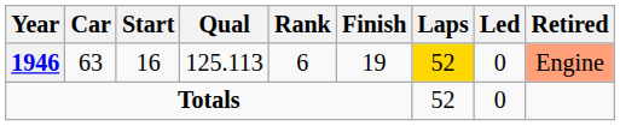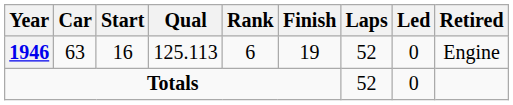1946 | Laps: gold background -> no background
1946 | Retired: lightsalmon background -> no background
